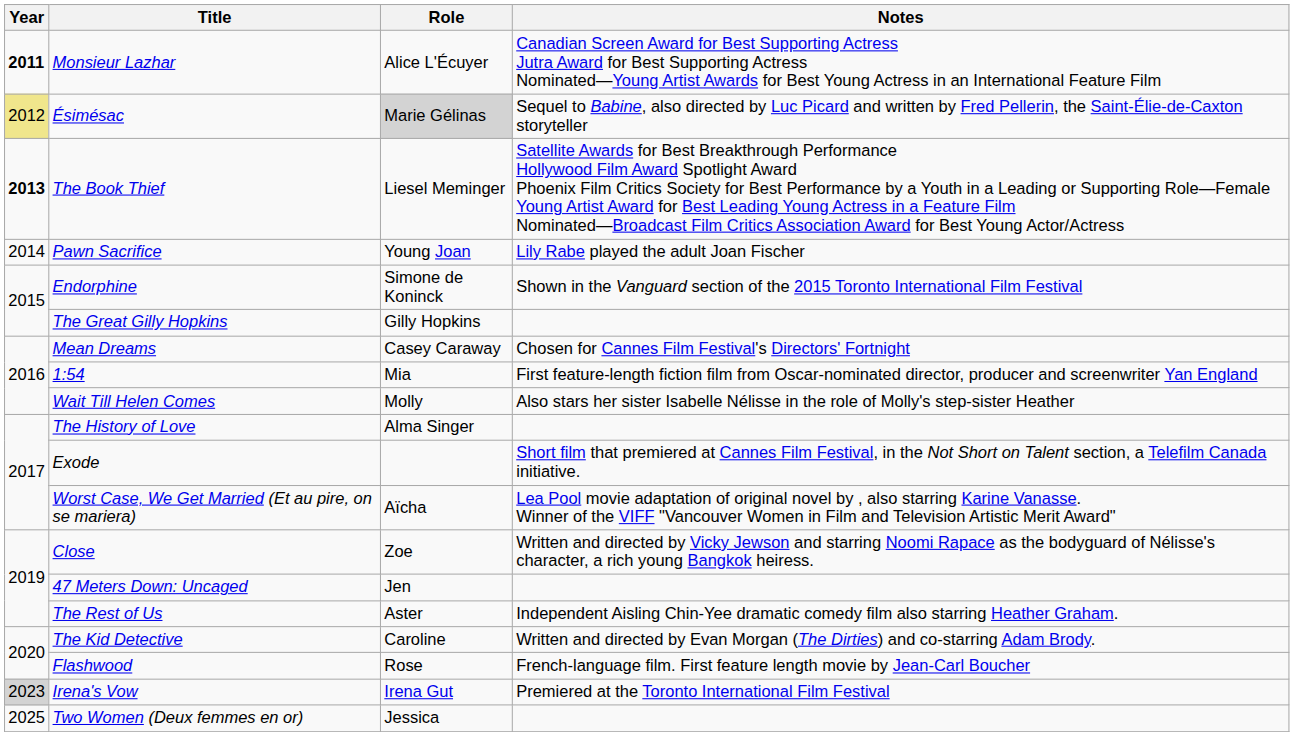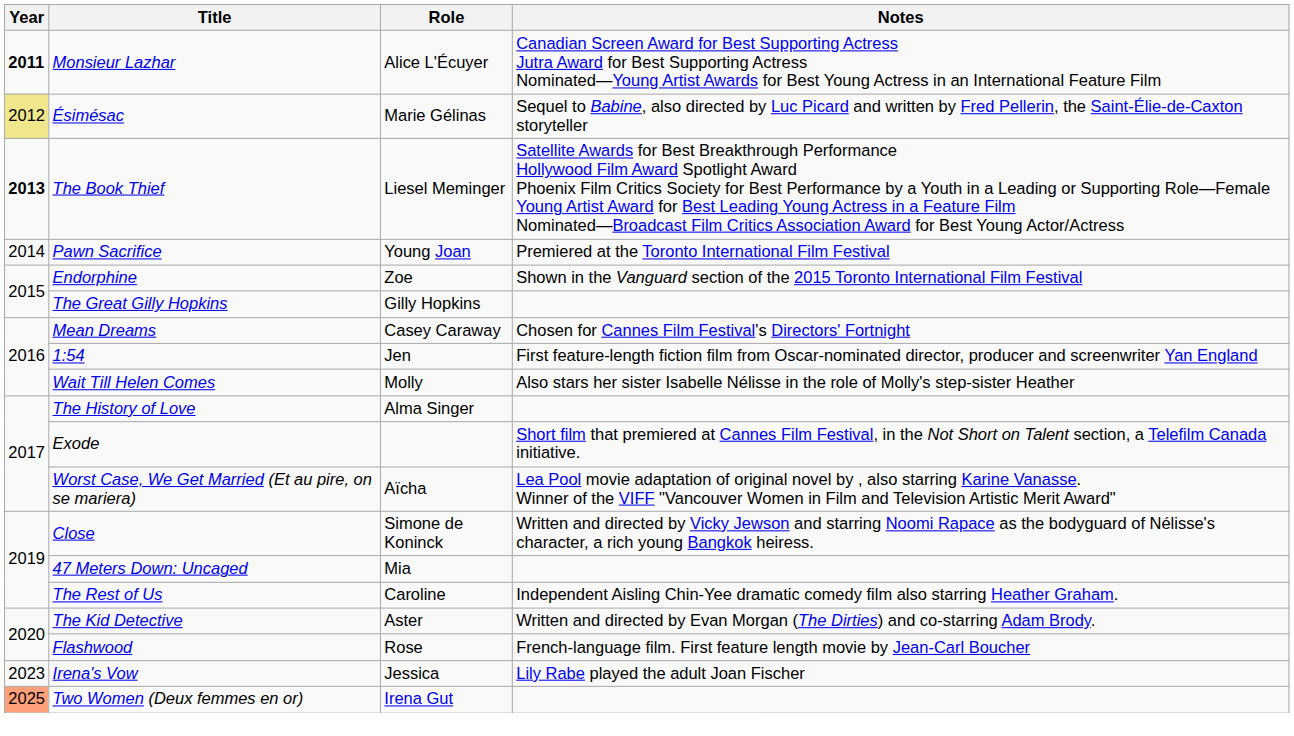Ésimésac | Role: lightgrey background -> no background
Pawn Sacrifice | Notes: Lily Rabe played the adult Joan Fischer -> Premiered at the Toronto International Film Festival
Endorphine | Role: Simone de Koninck -> Zoe
1:54 | Role: Mia -> Jen
Close | Role: Zoe -> Simone de Koninck
47 Meters Down: Uncaged | Role: Jen -> Mia
The Rest of Us | Role: Aster -> Caroline
The Kid Detective | Role: Caroline -> Aster
Irena's Vow | Year: lightgrey background -> no background
Irena's Vow | Role: Irena Gut -> Jessica
Irena's Vow | Notes: Premiered at the Toronto International Film Festival -> Lily Rabe played the adult Joan Fischer
Two Women (Deux femmes en or) | Year: no background -> lightsalmon background
Two Women (Deux femmes en or) | Role: Jessica -> Irena Gut
